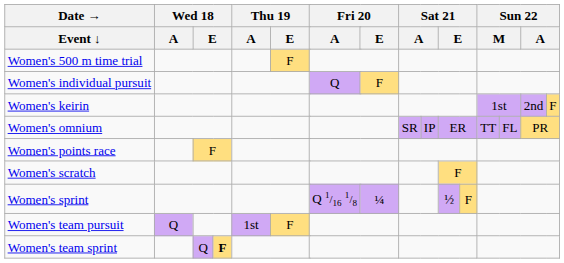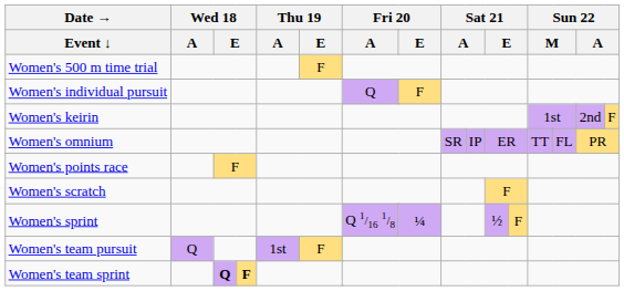Women's team sprint | column 3: normal -> bold
